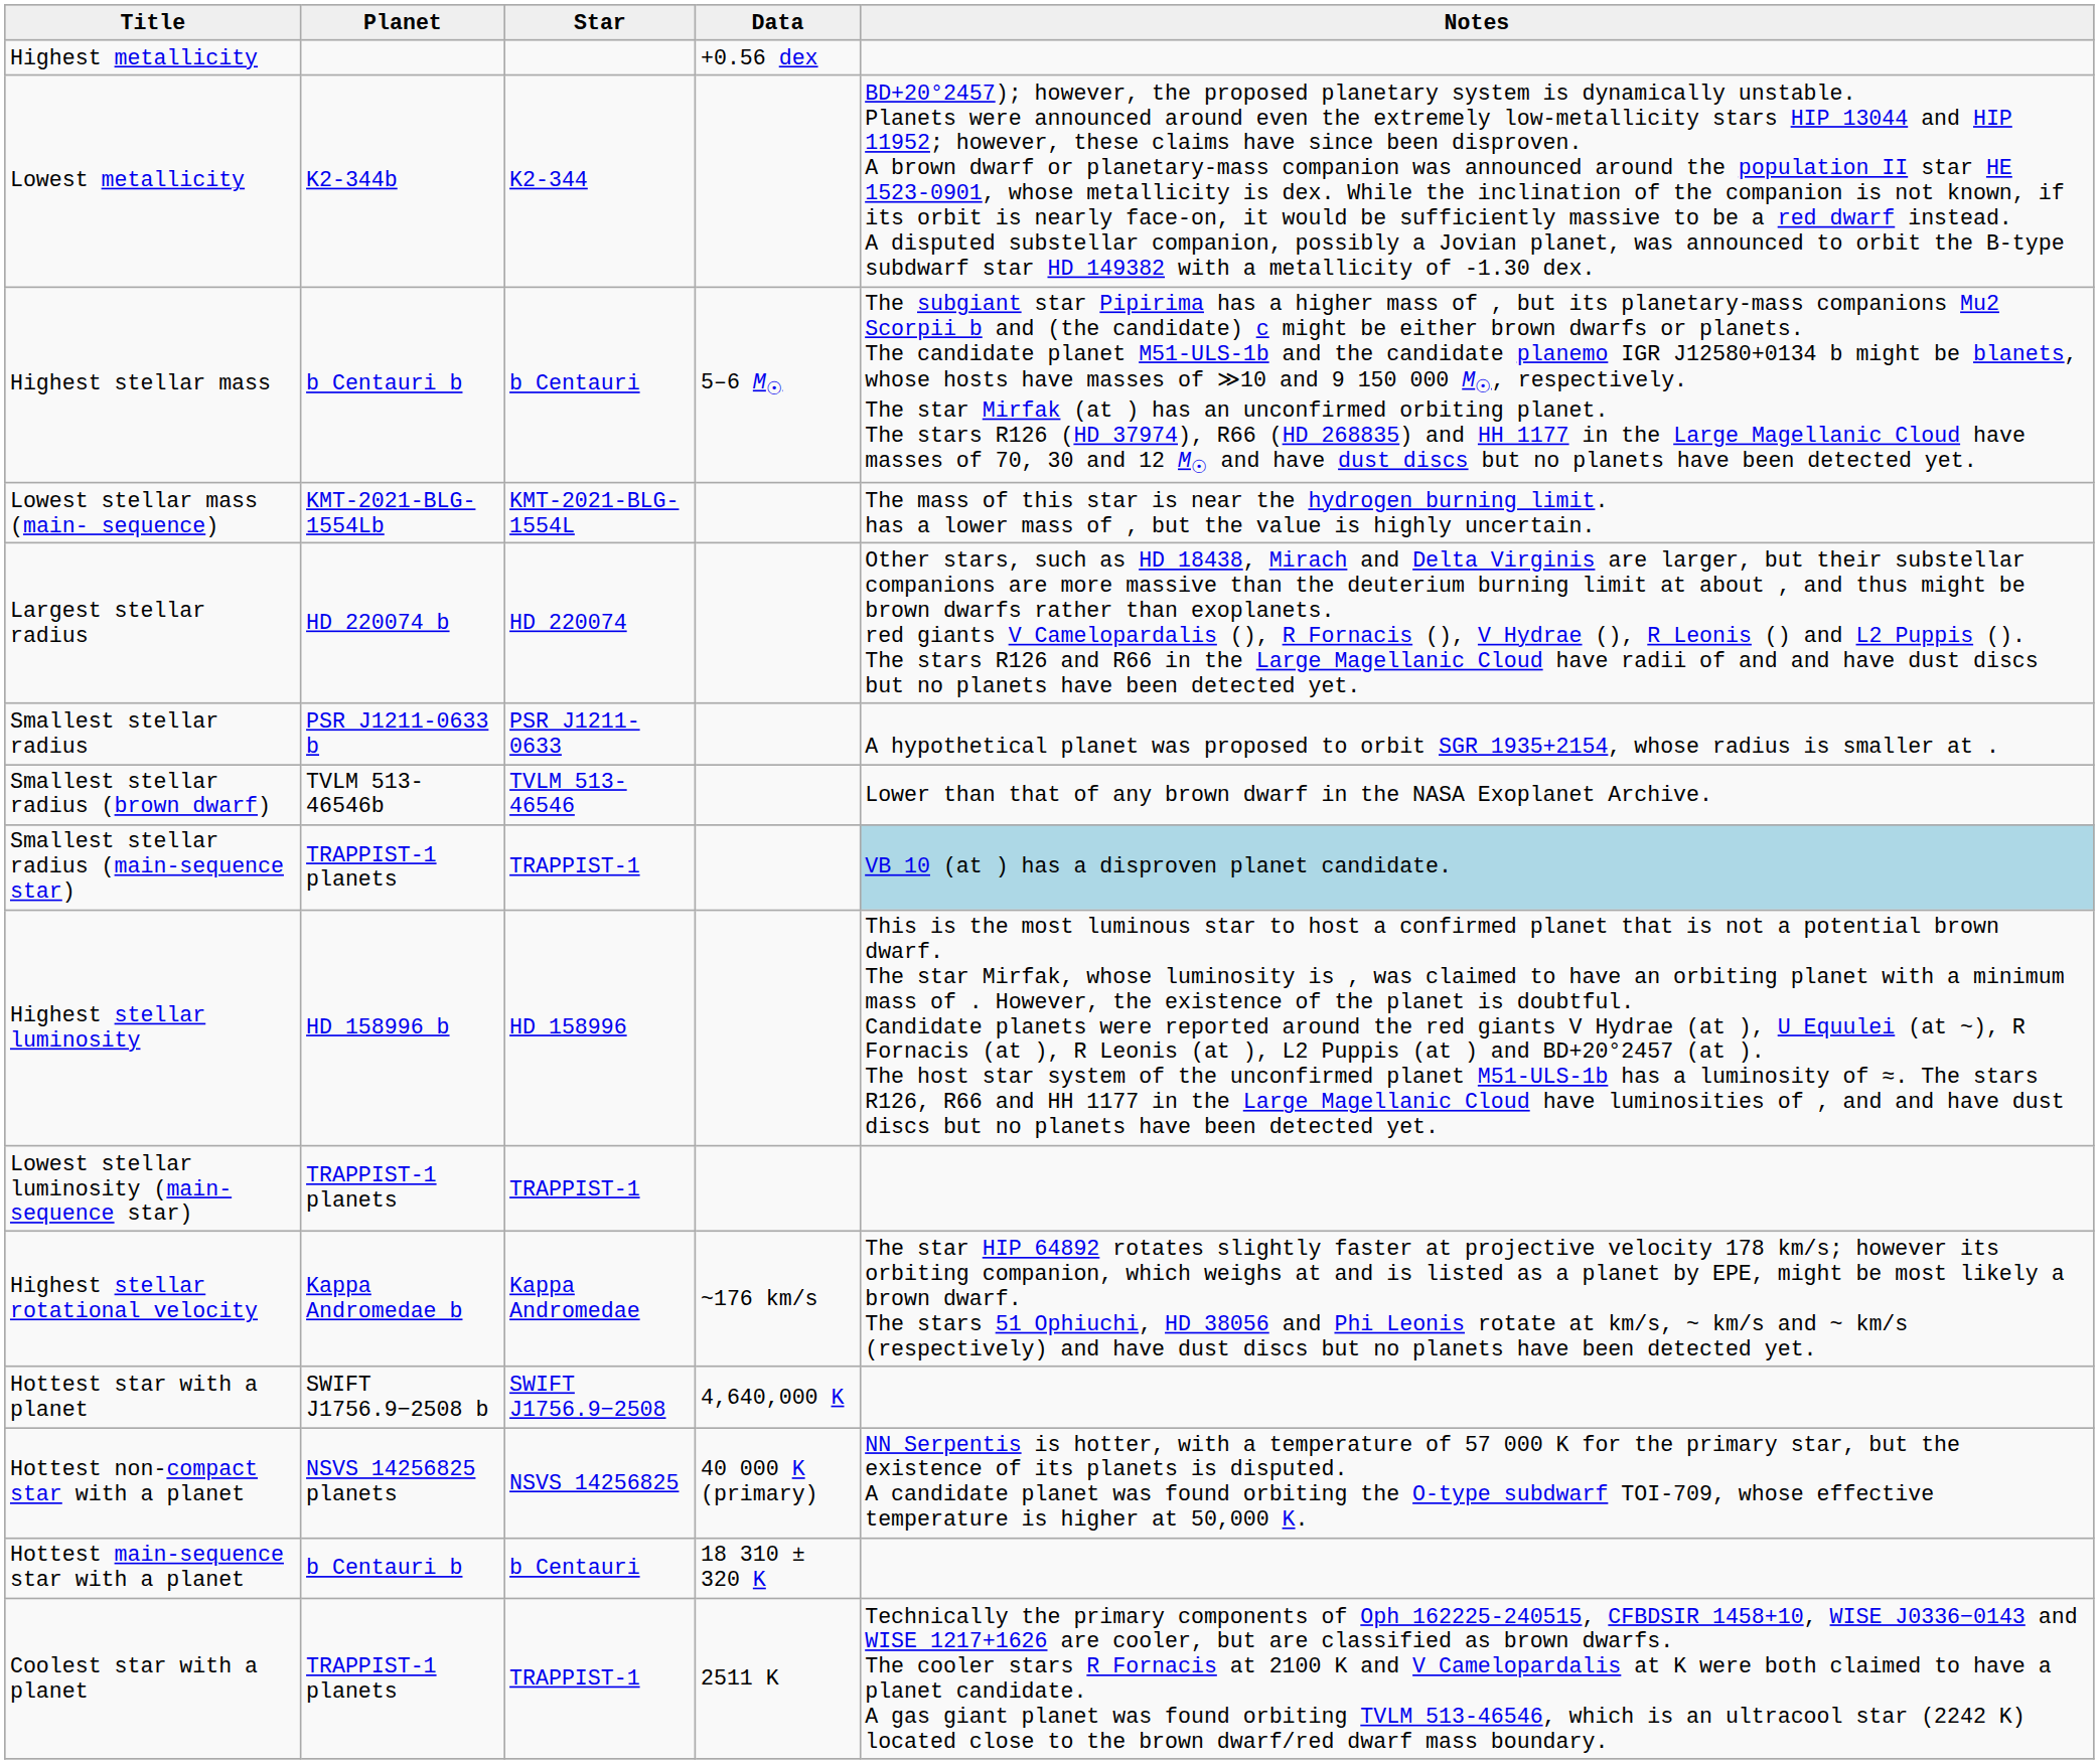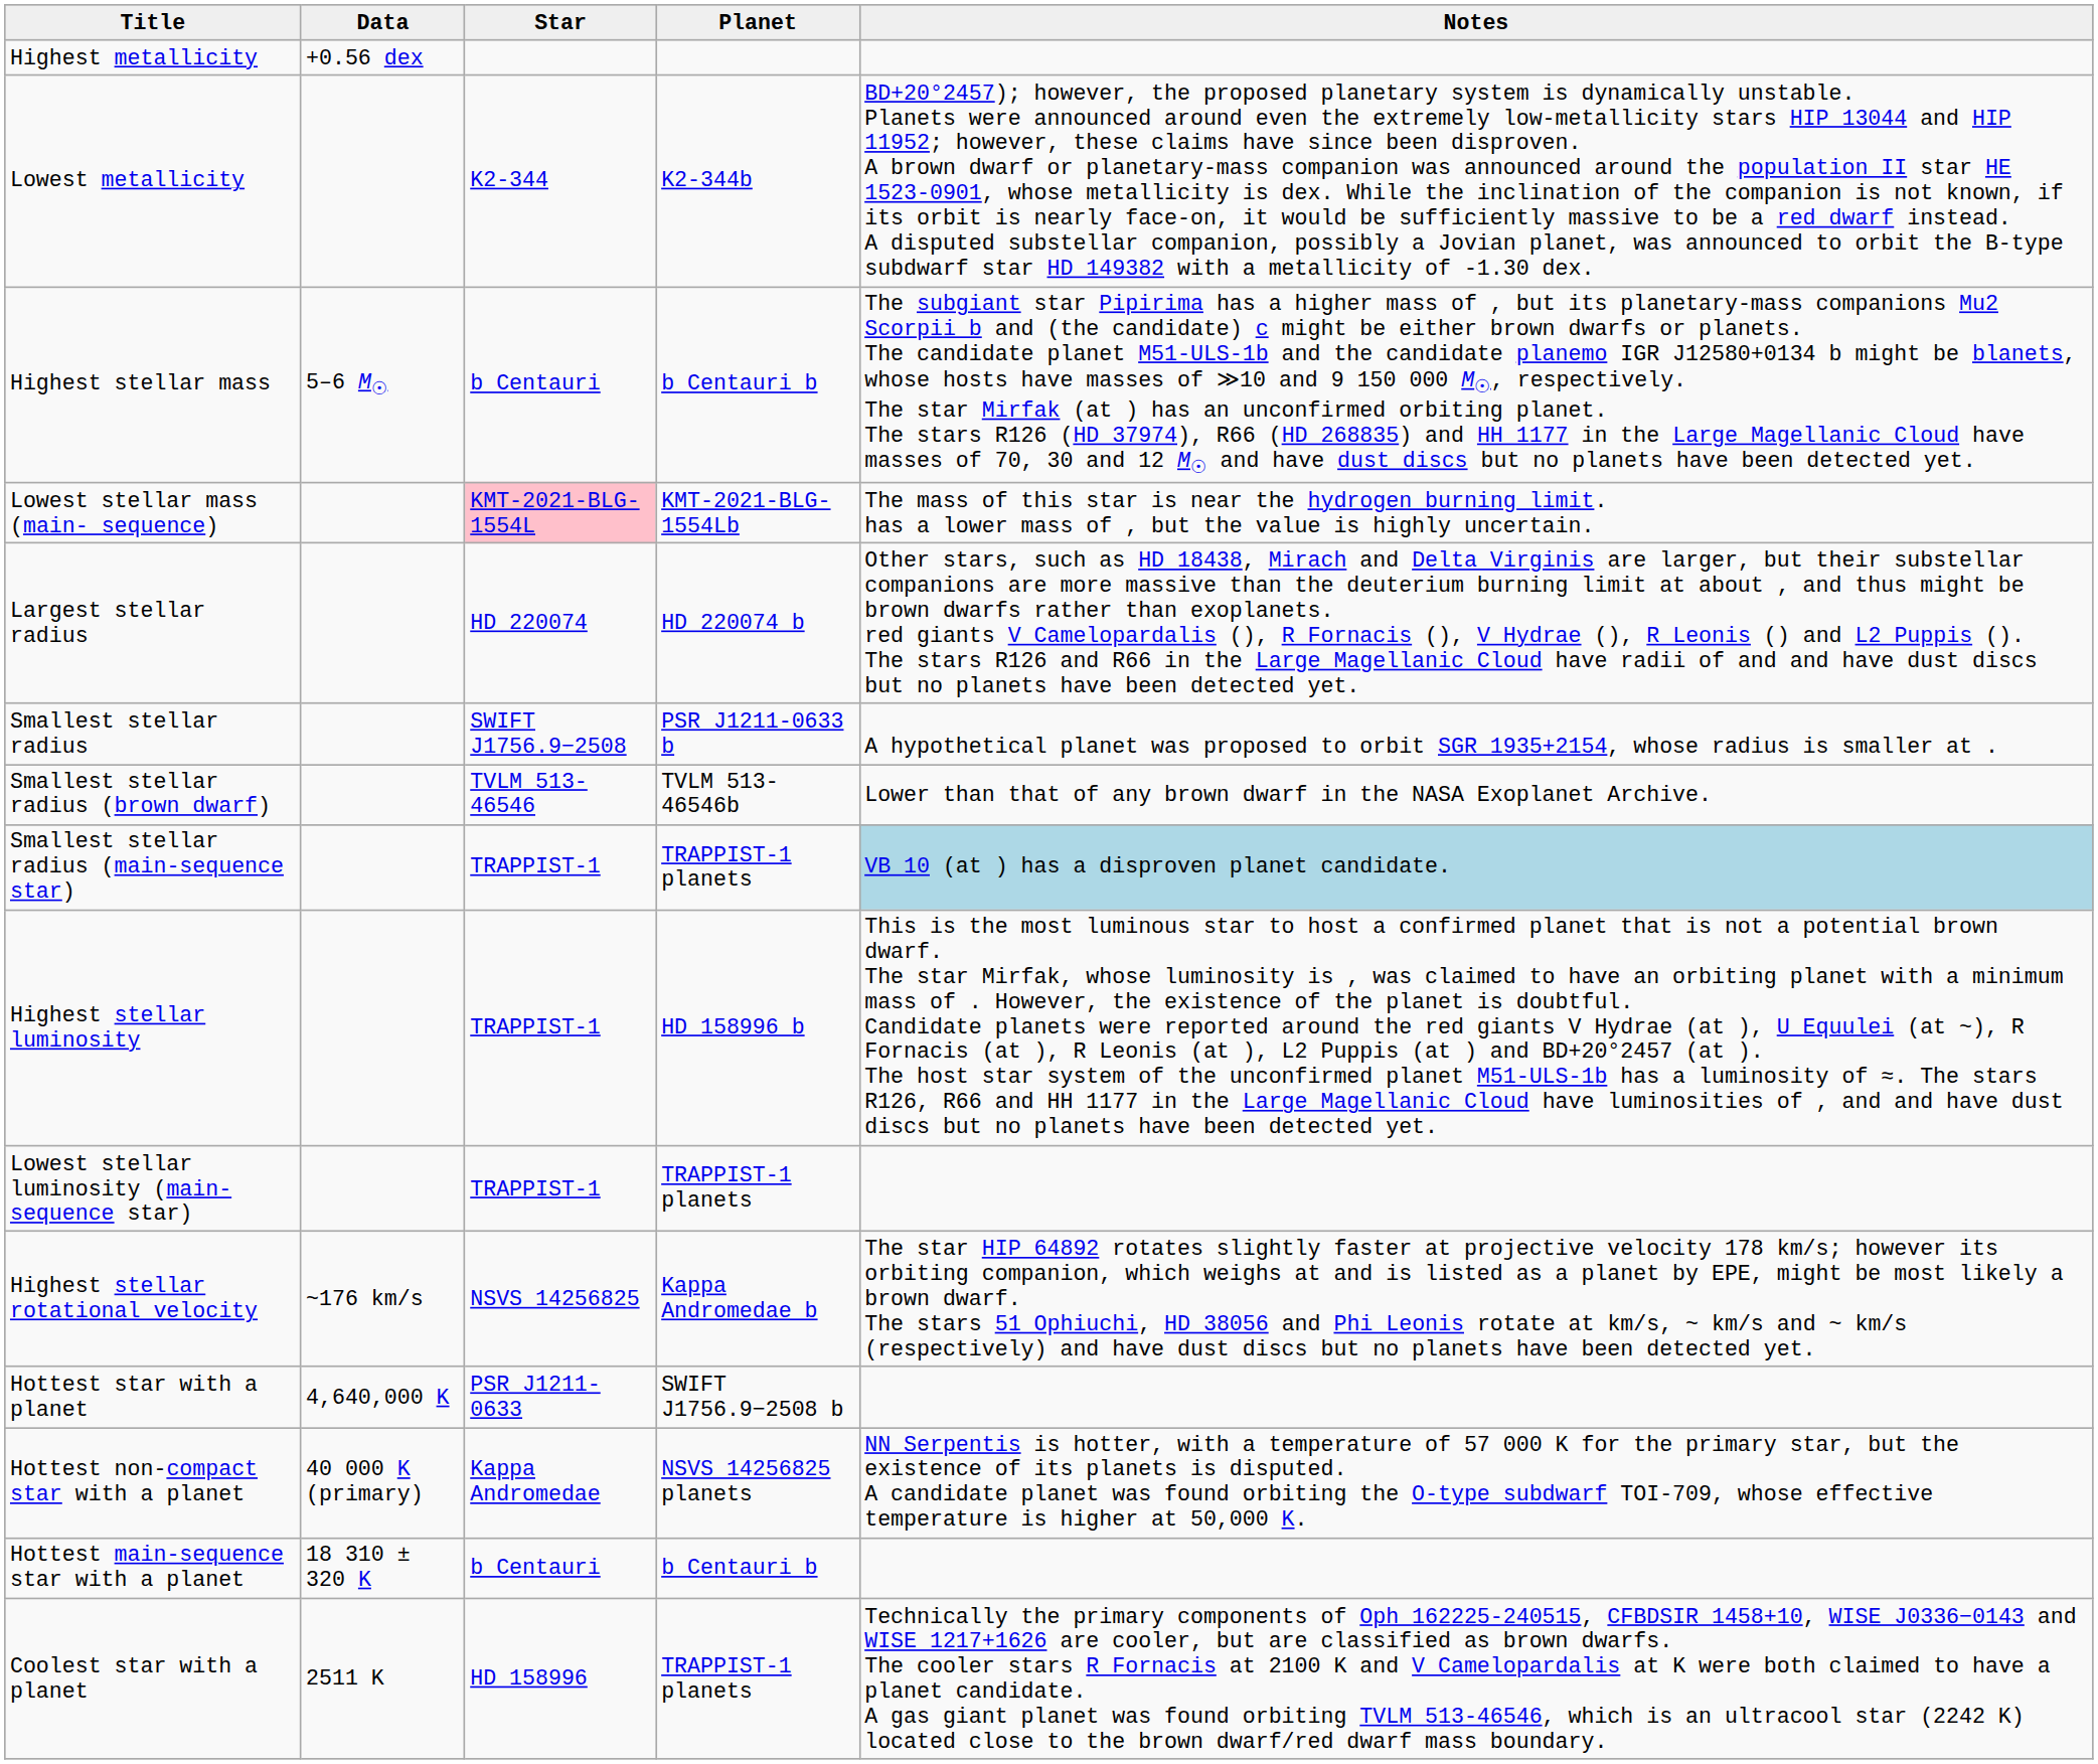columns swapped: Planet <-> Data
Lowest stellar mass (main- sequence) | Star: no background -> pink background
Smallest stellar radius | Star: PSR J1211-0633 -> SWIFT J1756.9−2508
Highest stellar luminosity | Star: HD 158996 -> TRAPPIST-1
Highest stellar rotational velocity | Star: Kappa Andromedae -> NSVS 14256825
Hottest star with a planet | Star: SWIFT J1756.9−2508 -> PSR J1211-0633
Hottest non-compact star with a planet | Star: NSVS 14256825 -> Kappa Andromedae
Coolest star with a planet | Star: TRAPPIST-1 -> HD 158996
